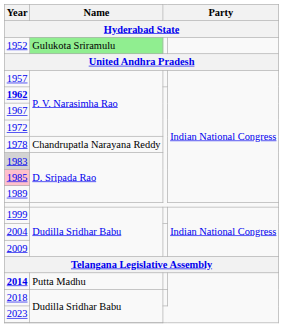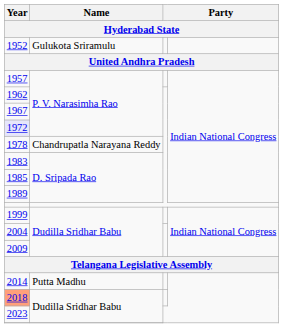1952 | Name: lightgreen background -> no background
1962 | Year: bold -> normal
1972 | Year: no background -> lavender background
1983 | Year: lightgrey background -> no background
1985 | Year: pink background -> no background
2014 | Year: bold -> normal
2018 | Year: no background -> lightsalmon background
